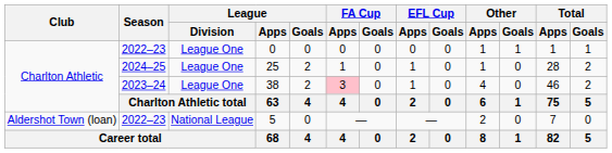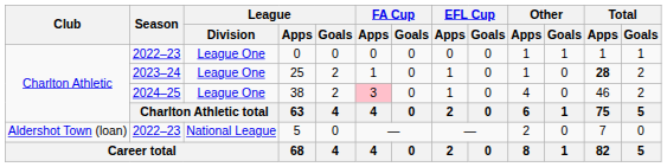25 | Season: 2024–25 -> 2023–24
25 | Total / Apps: normal -> bold
38 | Season: 2023–24 -> 2024–25
